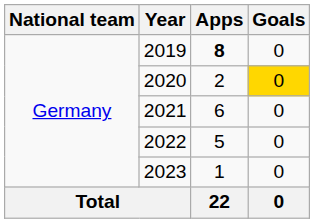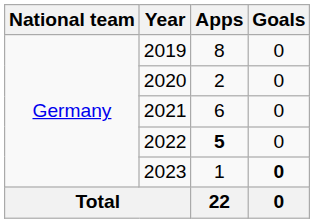2019 | Apps: bold -> normal
2020 | Goals: gold background -> no background
2022 | Apps: normal -> bold
2023 | Goals: normal -> bold
